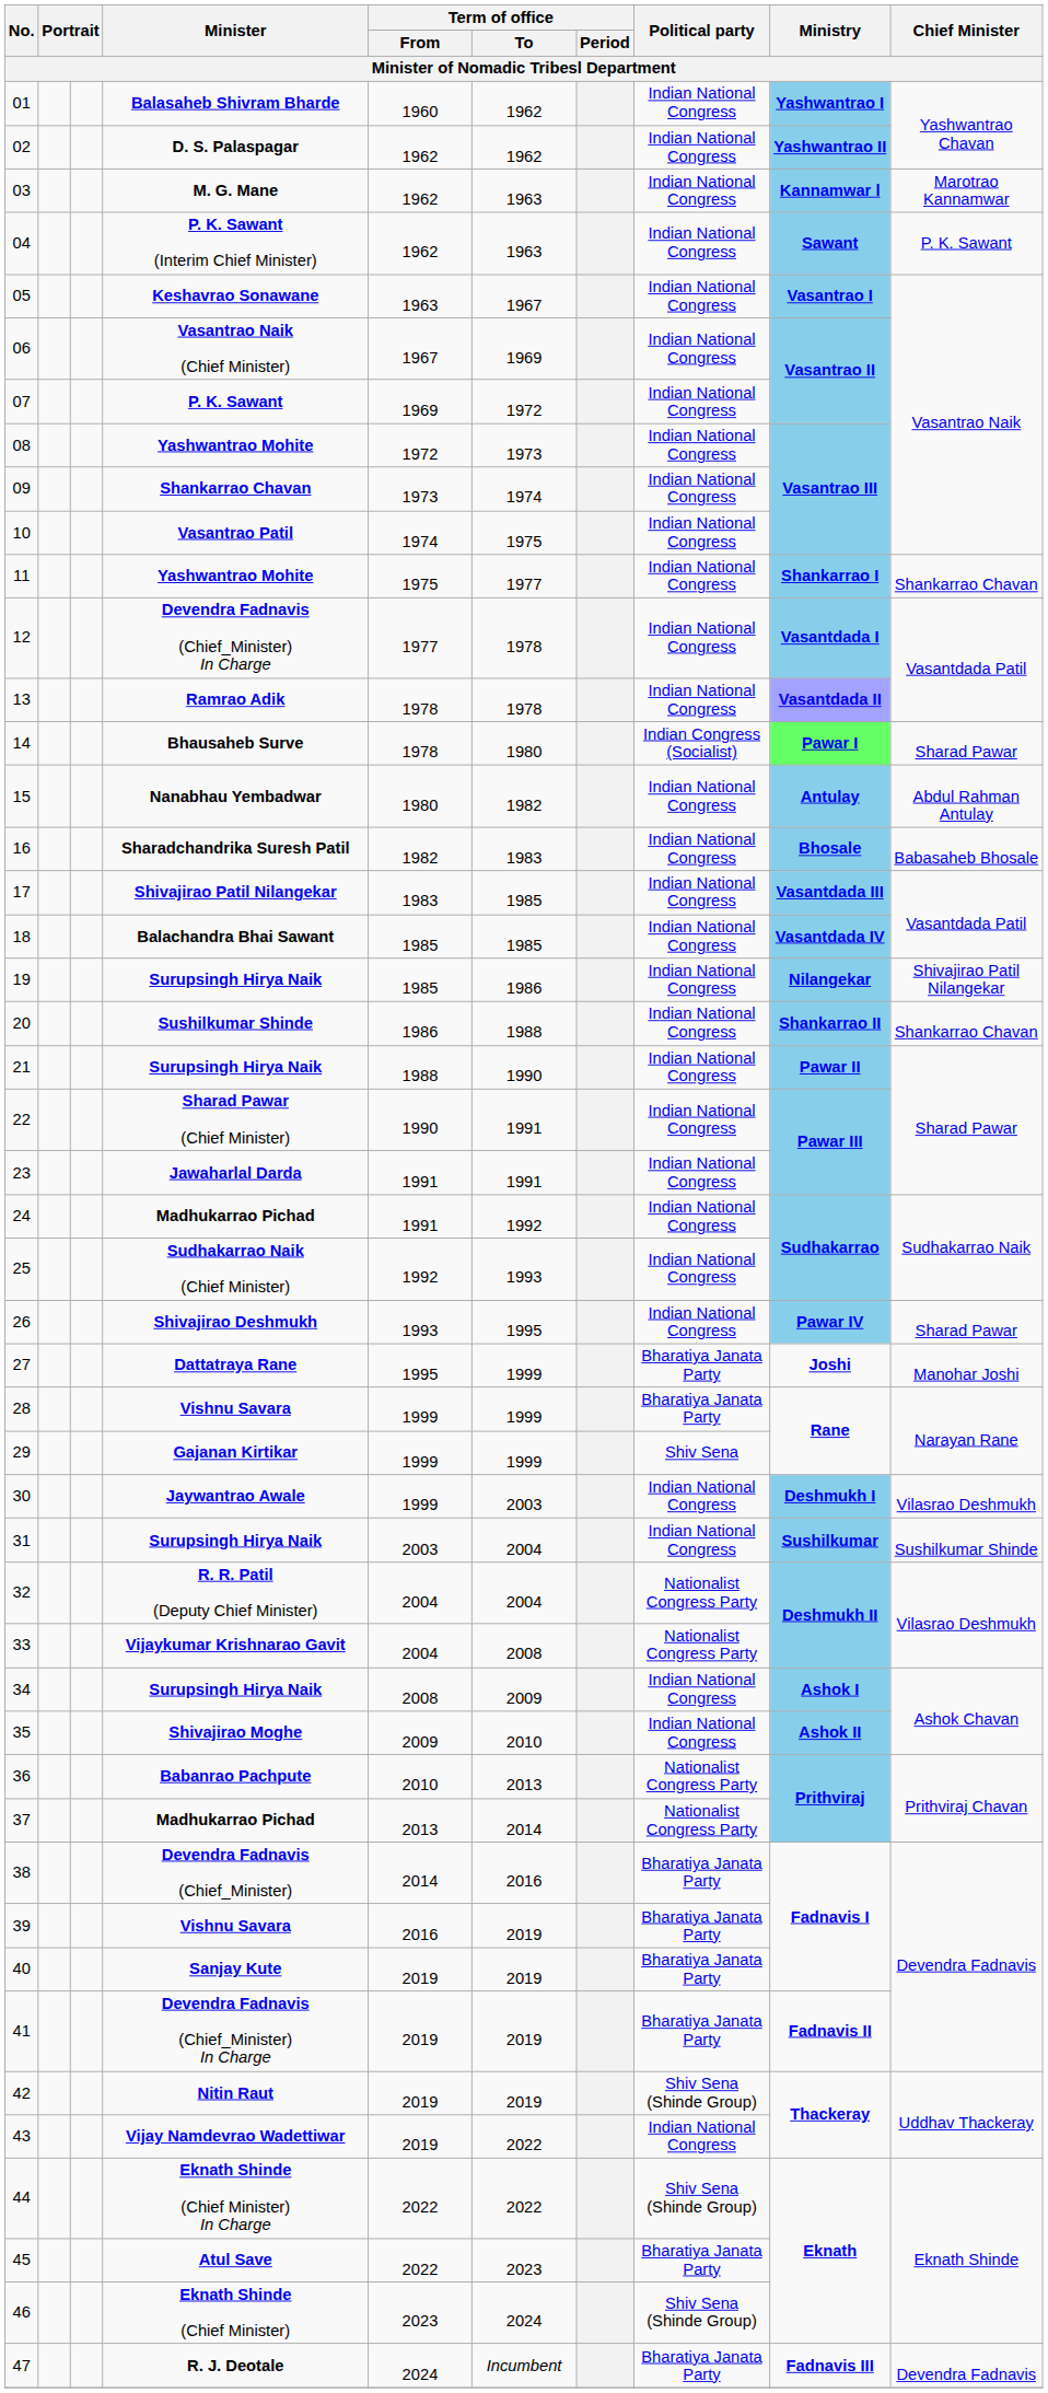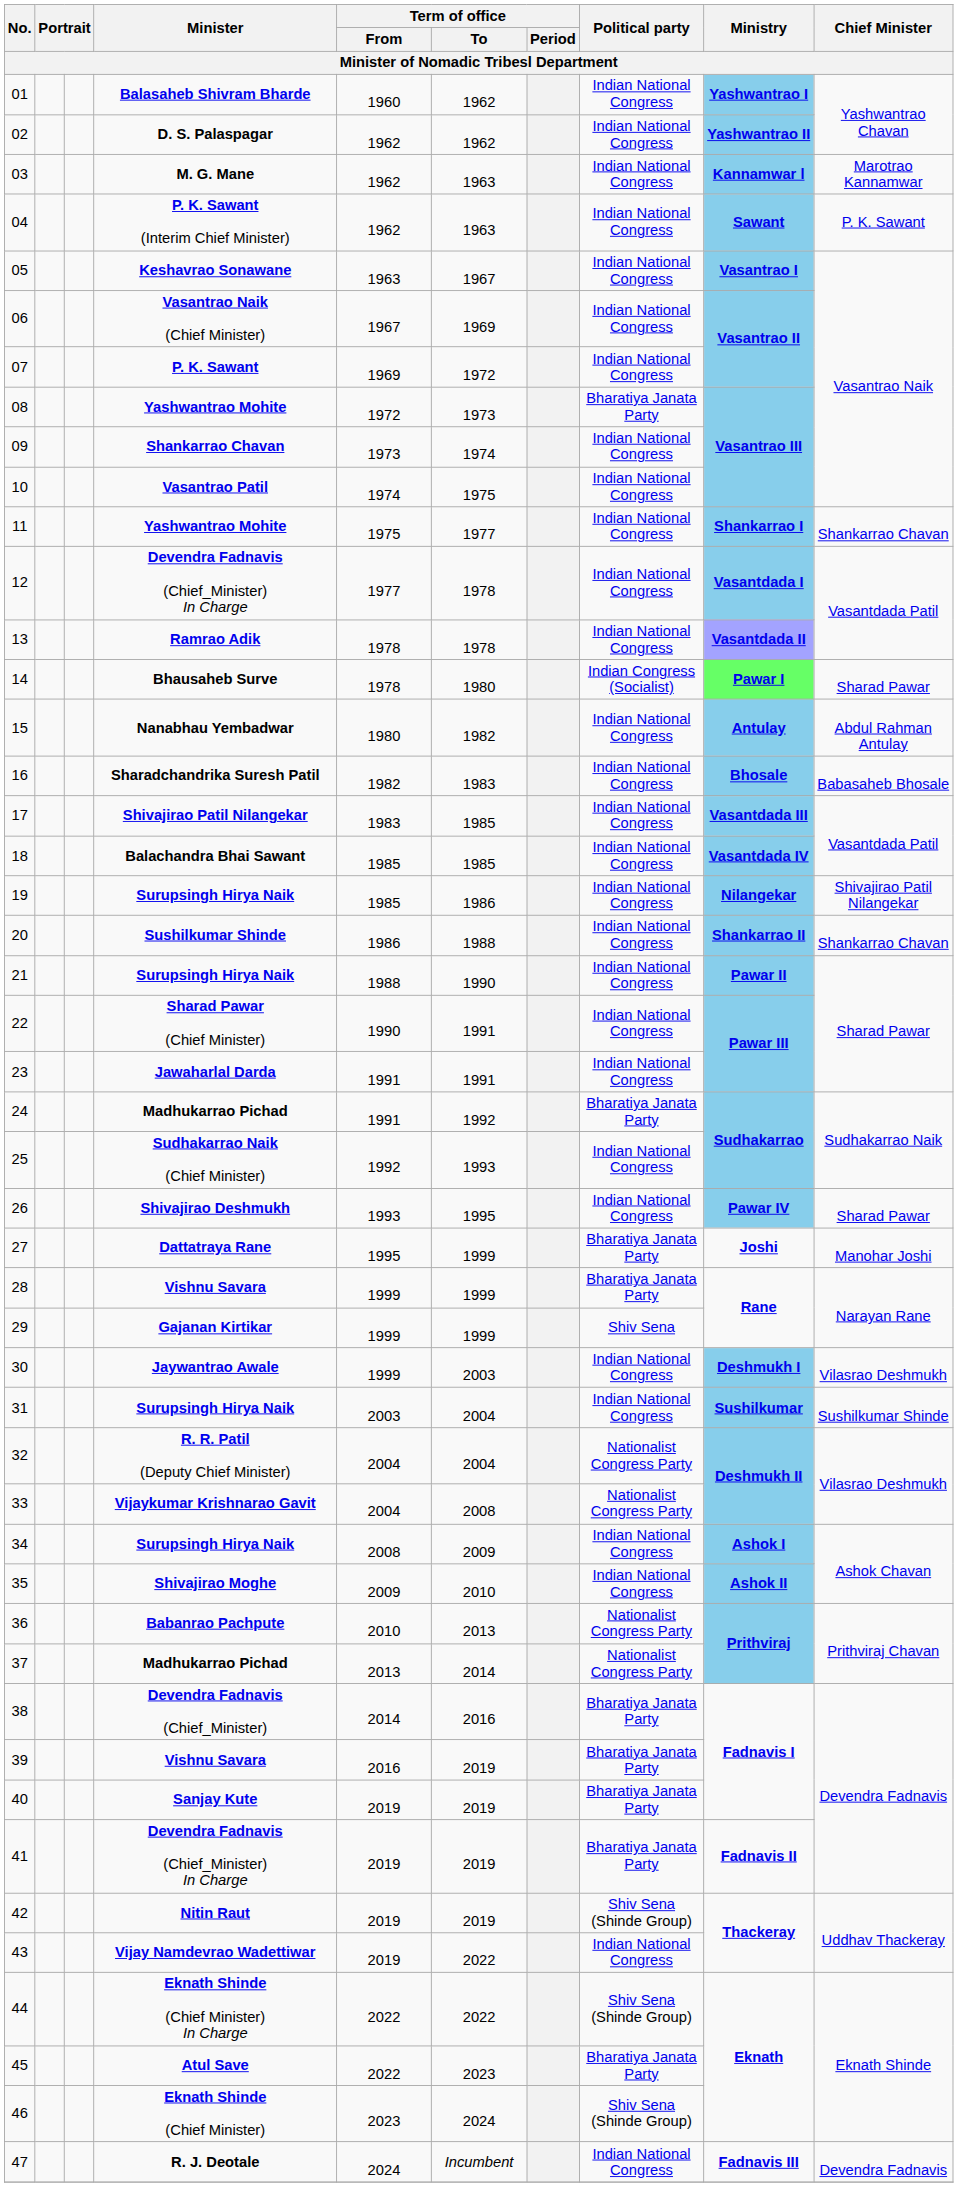08 | Political party: Indian National Congress -> Bharatiya Janata Party
24 | Political party: Indian National Congress -> Bharatiya Janata Party
47 | Political party: Bharatiya Janata Party -> Indian National Congress
